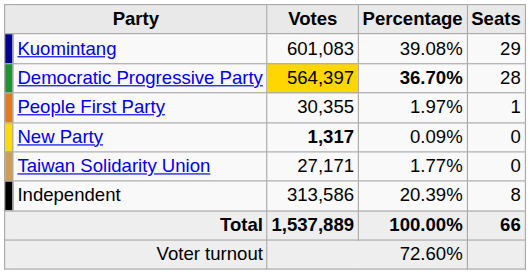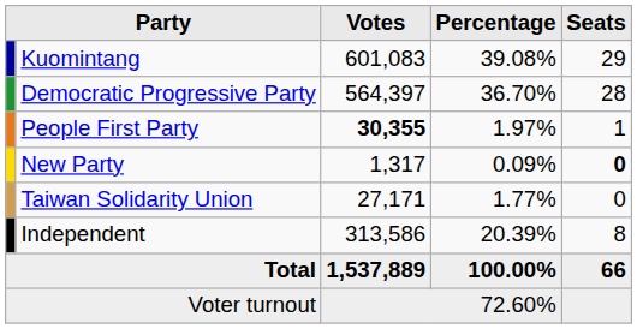Democratic Progressive Party | Votes: gold background -> no background
Democratic Progressive Party | Percentage: bold -> normal
People First Party | Votes: normal -> bold
New Party | Votes: bold -> normal
New Party | Seats: normal -> bold
